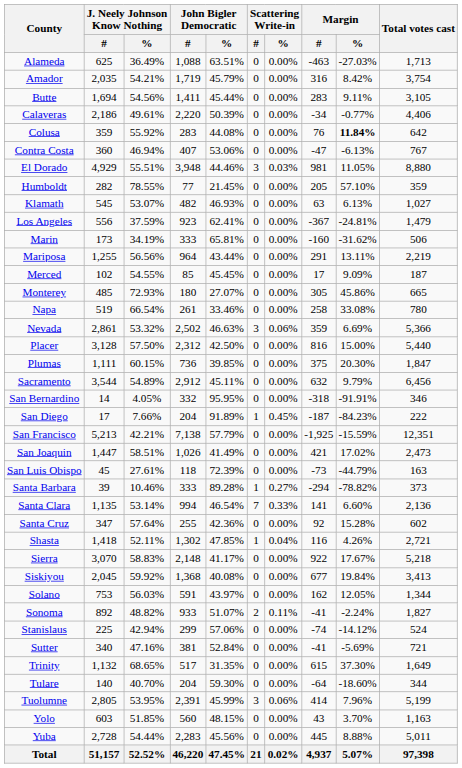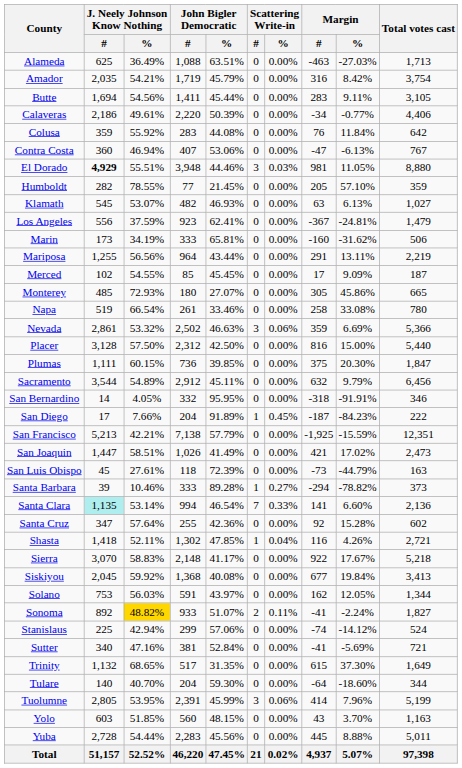Colusa | Margin / %: bold -> normal
El Dorado | J. Neely Johnson Know Nothing / #: normal -> bold
Santa Clara | J. Neely Johnson Know Nothing / #: no background -> paleturquoise background
Sonoma | J. Neely Johnson Know Nothing / %: no background -> gold background
